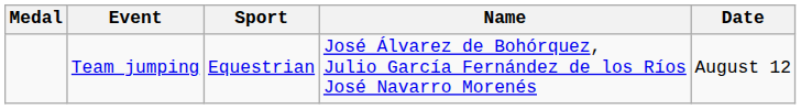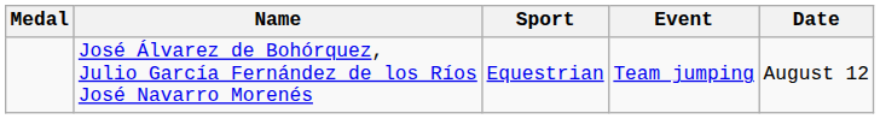columns swapped: Name <-> Event
